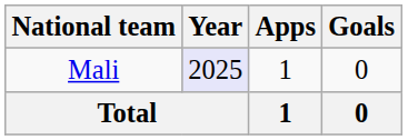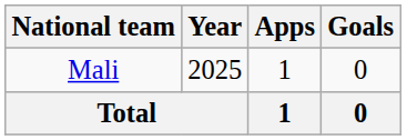Mali | Year: lavender background -> no background
